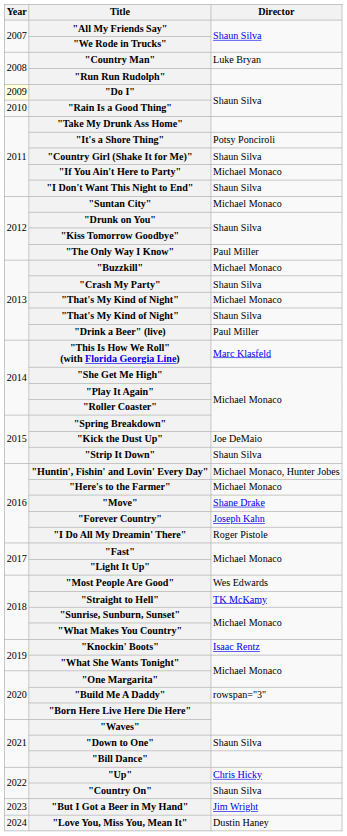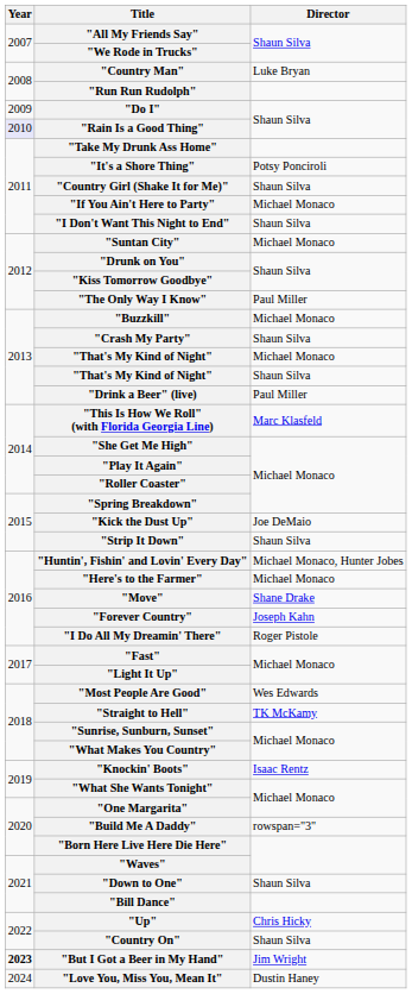"Do I" | Year: lightyellow background -> no background
"Rain Is a Good Thing" | Year: no background -> lavender background
"But I Got a Beer in My Hand" | Year: normal -> bold
